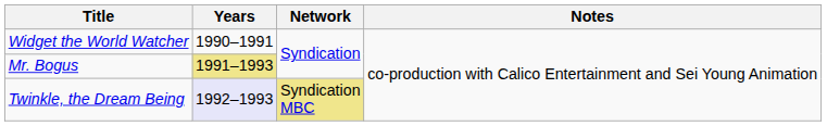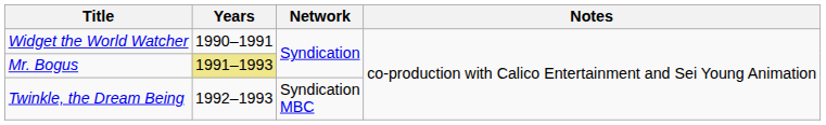Twinkle, the Dream Being | Years: lavender background -> no background
Twinkle, the Dream Being | Network: khaki background -> no background
